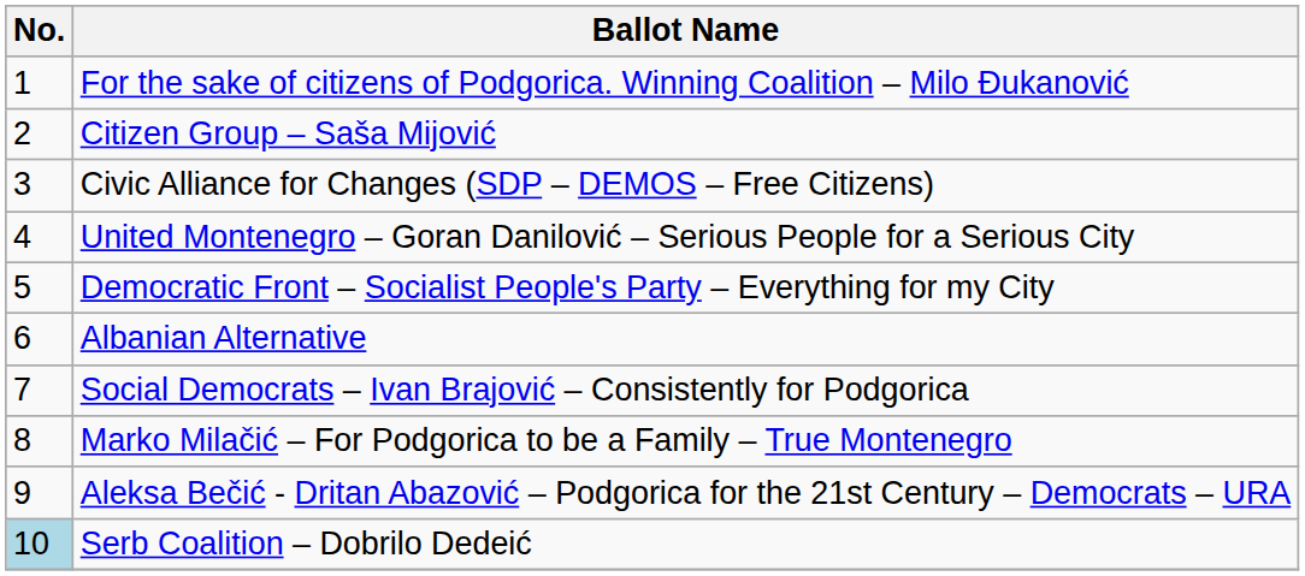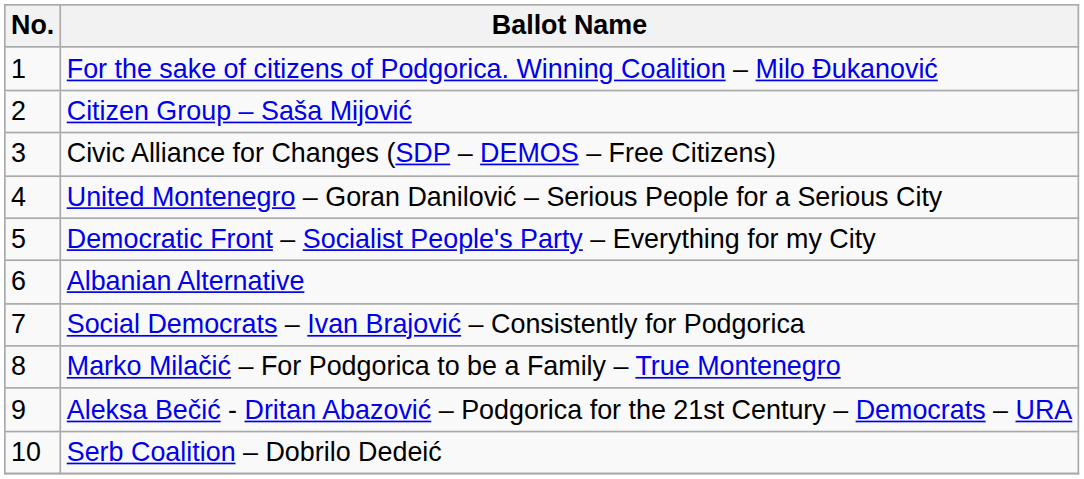Serb Coalition – Dobrilo Dedeić | No.: lightblue background -> no background
